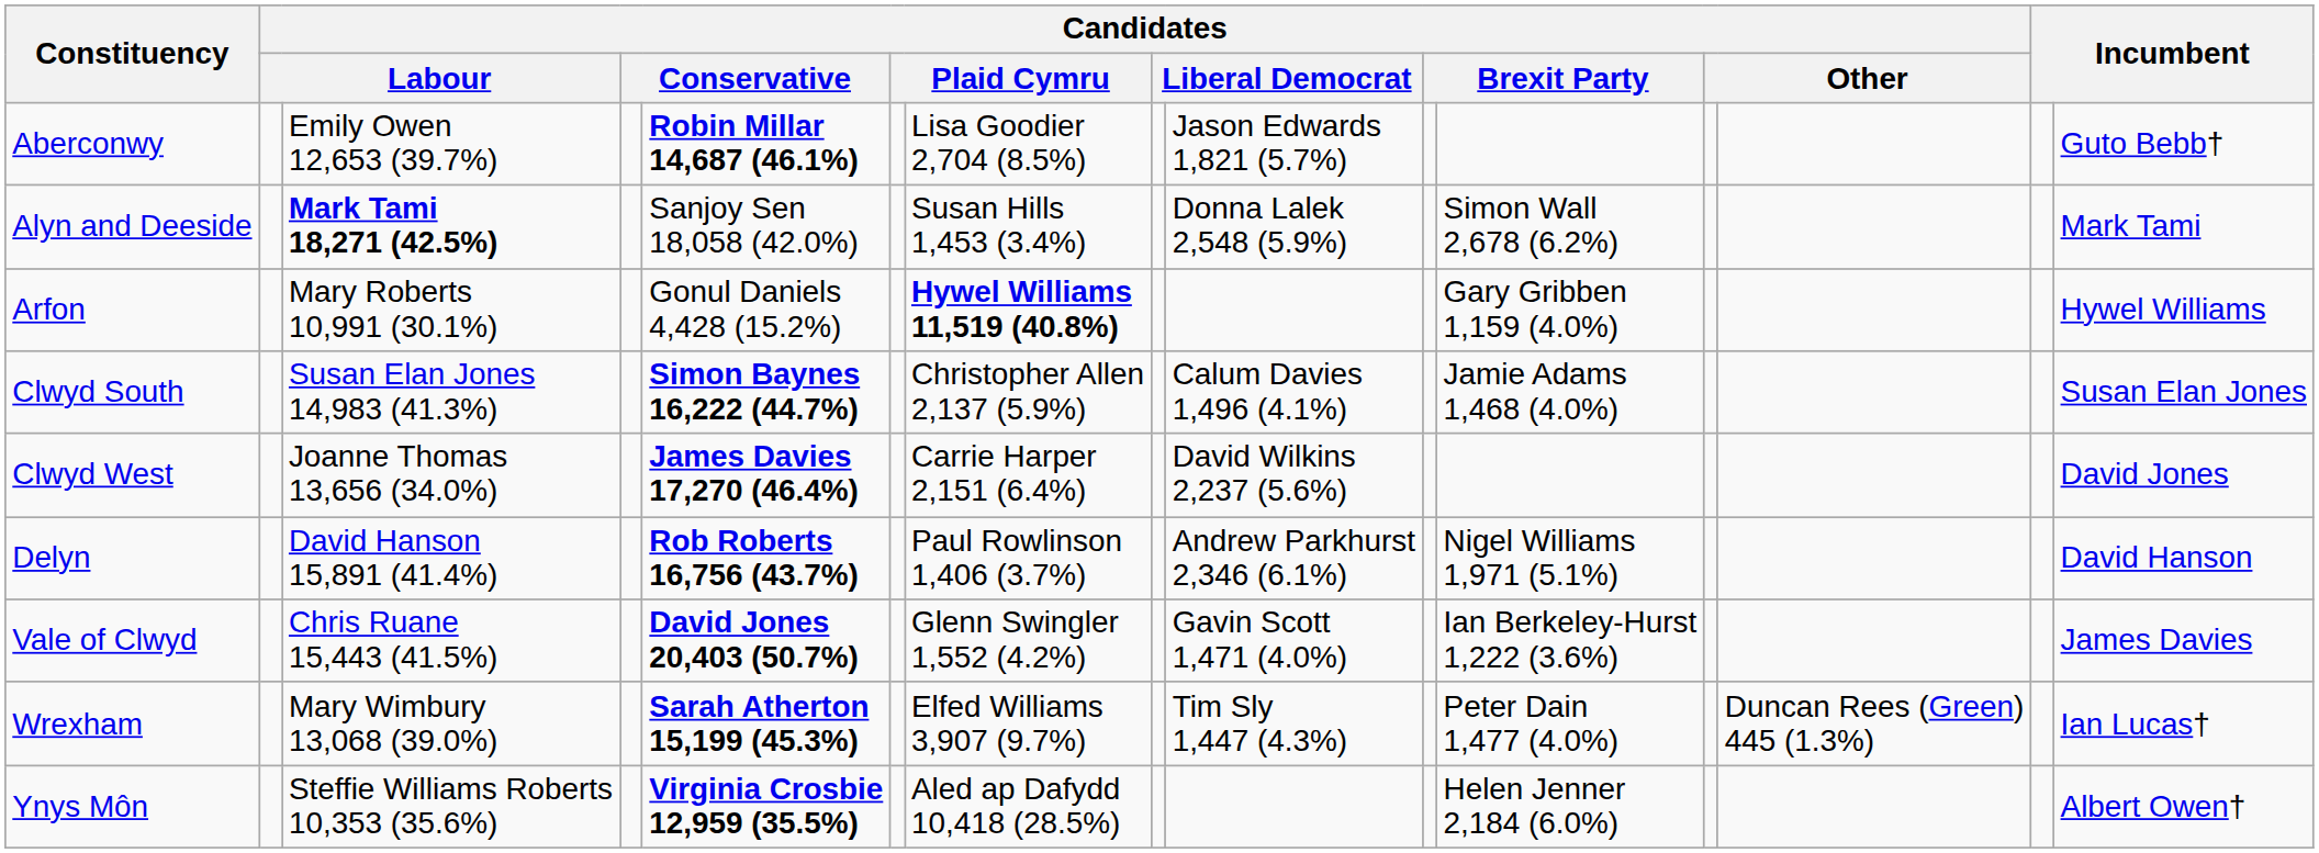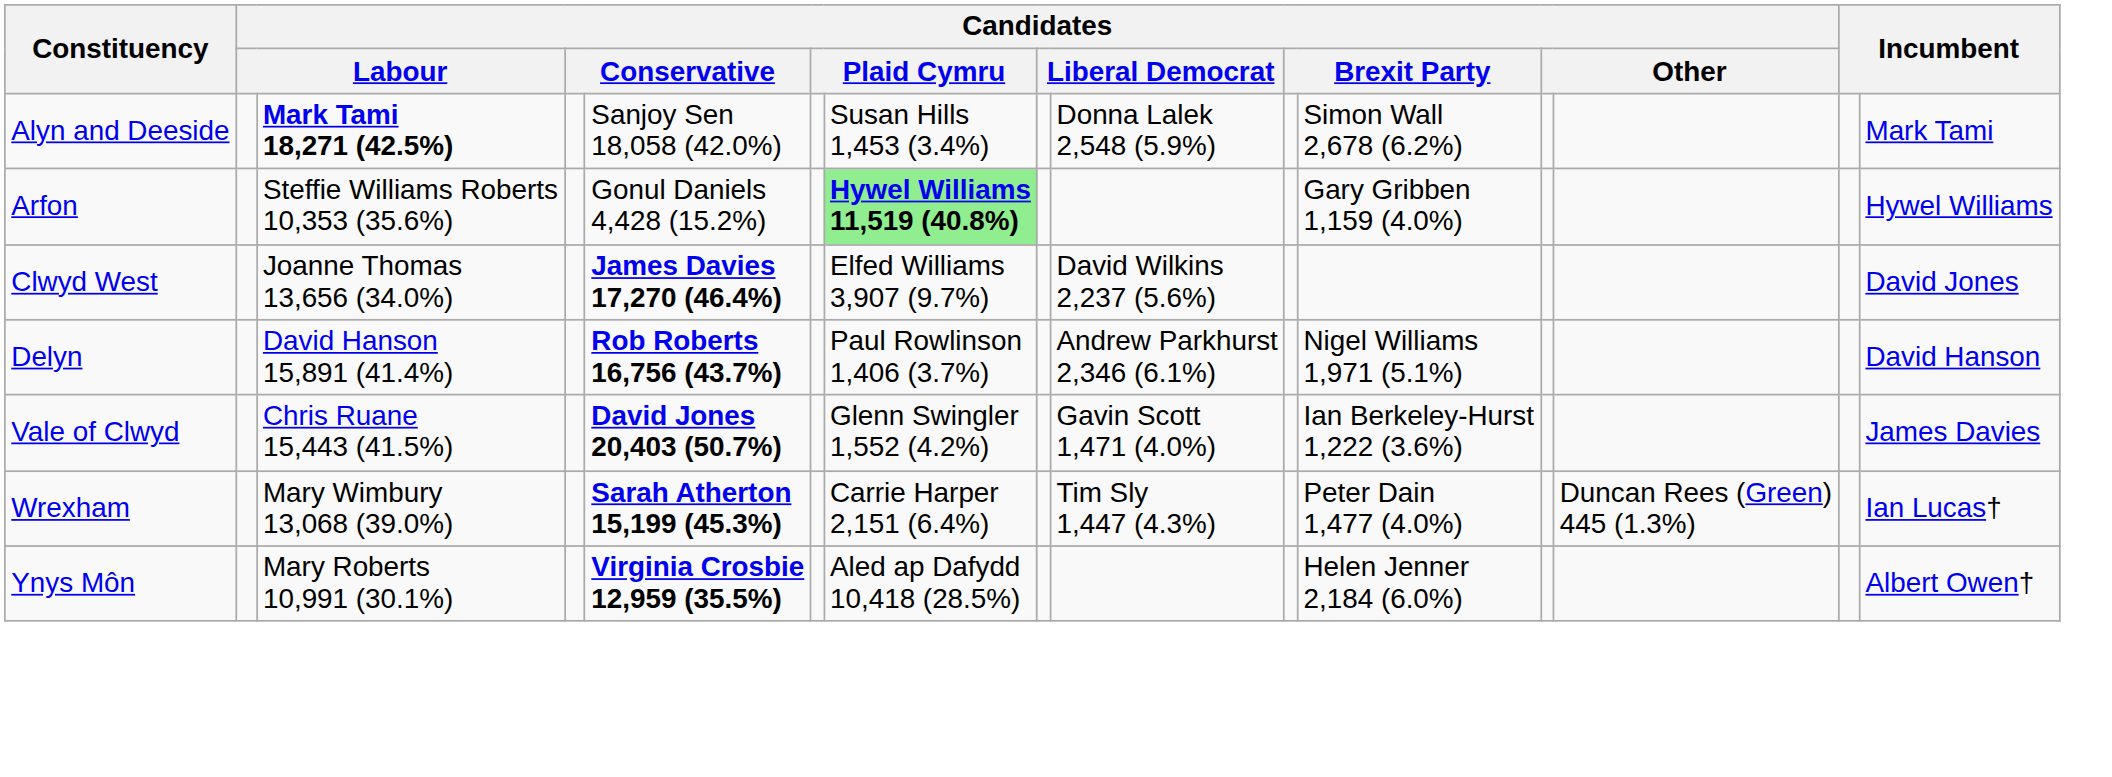- row: Aberconwy | Emily Owen 12,653 (39.7%) | Robin Millar 14,687 (46.1%) | Lisa Goodier 2,704 (8.5%) | Jason Edwards 1,821 (5.7%) | Guto Bebb†
Arfon | column 3: Mary Roberts 10,991 (30.1%) -> Steffie Williams Roberts 10,353 (35.6%)
Arfon | column 7: no background -> lightgreen background
- row: Clwyd South | Susan Elan Jones 14,983 (41.3%) | Simon Baynes 16,222 (44.7%) | Christopher Allen 2,137 (5.9%) | Calum Davies 1,496 (4.1%) | Jamie Adams 1,468 (4.0%) | Susan Elan Jones
Clwyd West | column 7: Carrie Harper 2,151 (6.4%) -> Elfed Williams 3,907 (9.7%)
Wrexham | column 7: Elfed Williams 3,907 (9.7%) -> Carrie Harper 2,151 (6.4%)
Ynys Môn | column 3: Steffie Williams Roberts 10,353 (35.6%) -> Mary Roberts 10,991 (30.1%)
